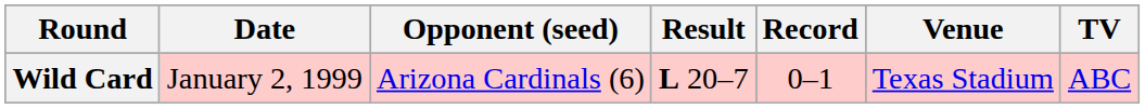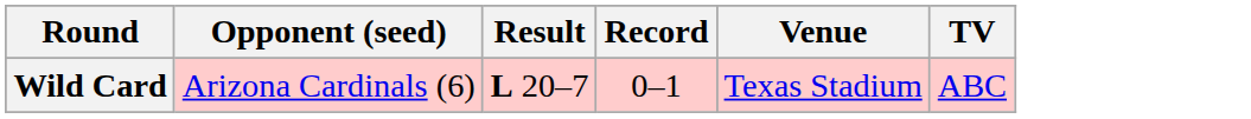- column: Date | January 2, 1999
